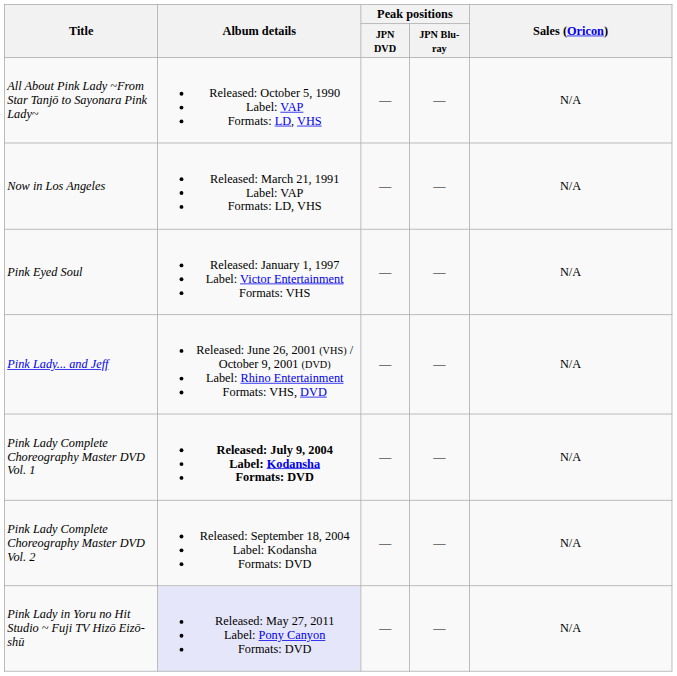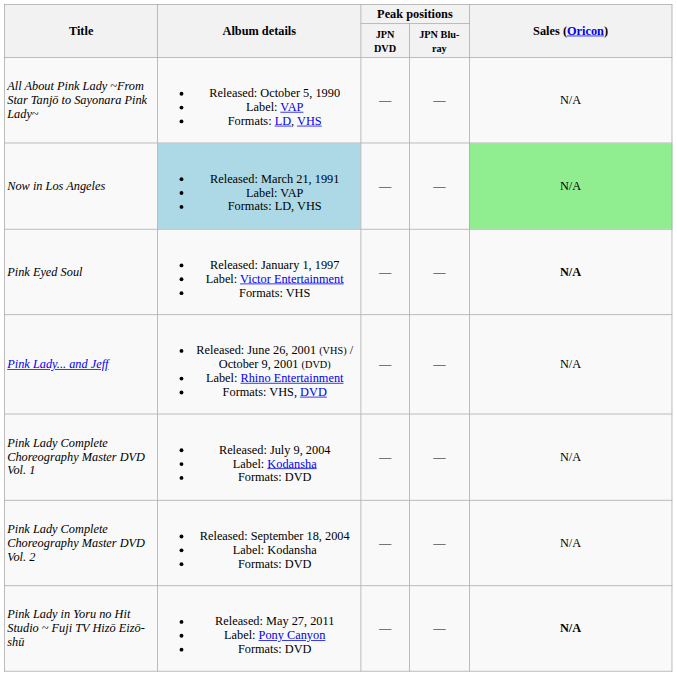Now in Los Angeles | Album details: no background -> lightblue background
Now in Los Angeles | Sales (Oricon): no background -> lightgreen background
Pink Eyed Soul | Sales (Oricon): normal -> bold
Pink Lady Complete Choreography Master DVD Vol. 1 | Album details: bold -> normal
Pink Lady in Yoru no Hit Studio ~ Fuji TV Hizō Eizō-shū | Album details: lavender background -> no background
Pink Lady in Yoru no Hit Studio ~ Fuji TV Hizō Eizō-shū | Sales (Oricon): normal -> bold
